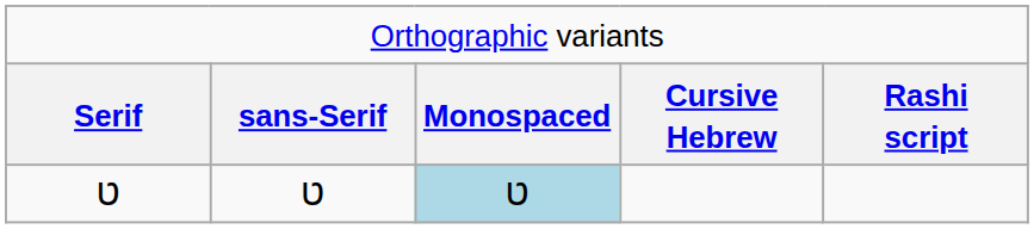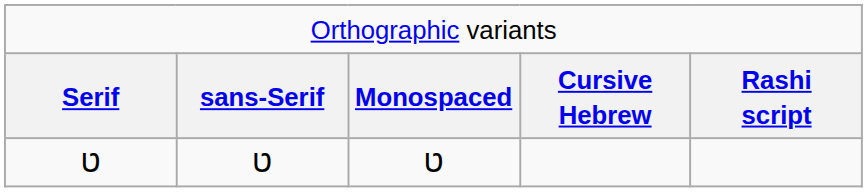row 3 | column 3: lightblue background -> no background
